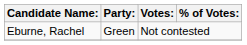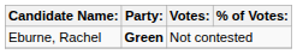Eburne, Rachel | Party:: normal -> bold
